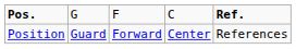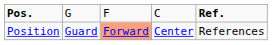Position | column 3: no background -> lightsalmon background
